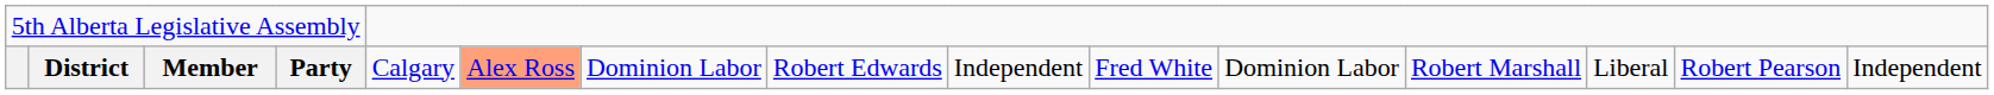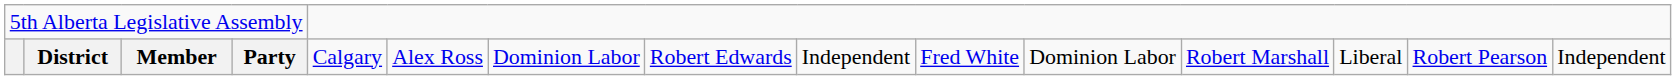District | column 6: lightsalmon background -> no background
